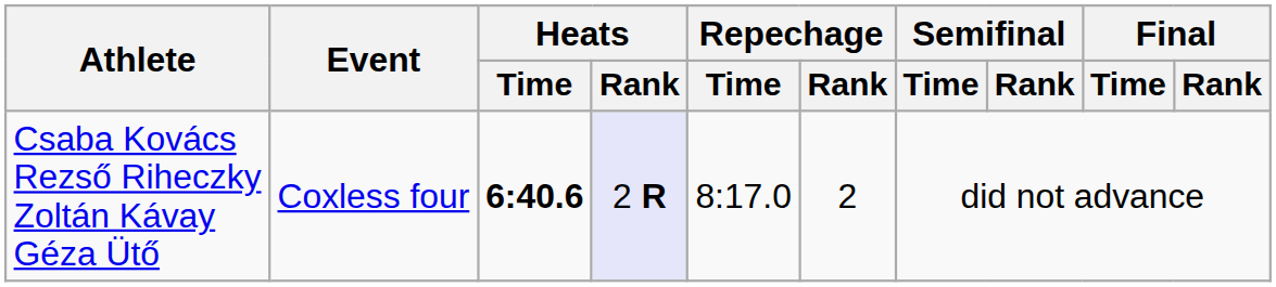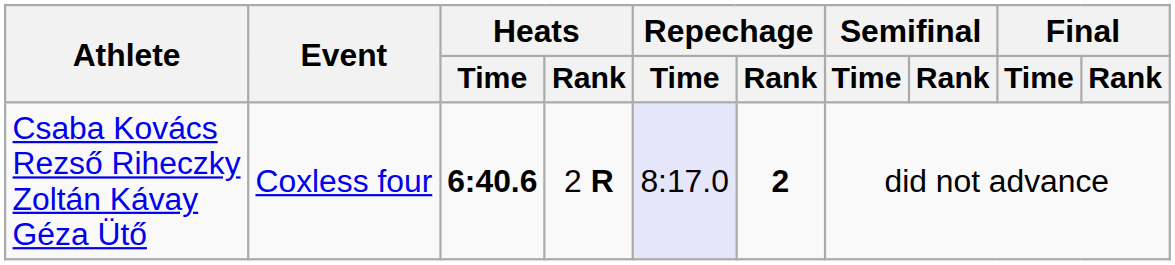Csaba Kovács Rezső Riheczky Zoltán Kávay Géza Ütő | Heats / Rank: lavender background -> no background
Csaba Kovács Rezső Riheczky Zoltán Kávay Géza Ütő | Repechage / Time: no background -> lavender background
Csaba Kovács Rezső Riheczky Zoltán Kávay Géza Ütő | Repechage / Rank: normal -> bold
